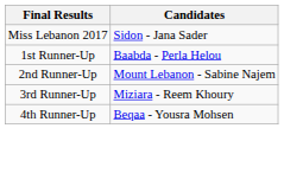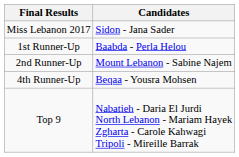- row: 3rd Runner-Up | Miziara - Reem Khoury
+ row: Top 9 | Nabatieh - Daria El Jurdi North Lebanon - Mariam Hayek Zgharta - Carole Kahwagi Tripoli - Mireille Barrak
